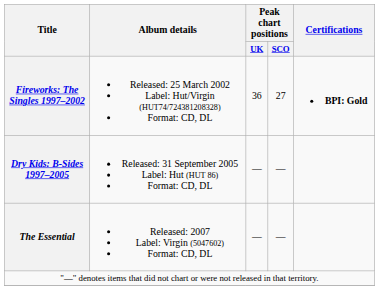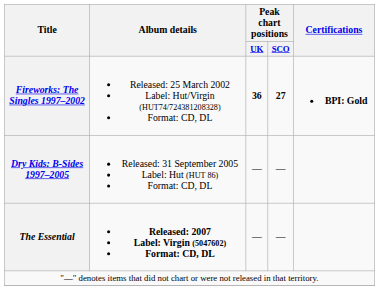Fireworks: The Singles 1997–2002 | Peak chart positions / UK: normal -> bold
Fireworks: The Singles 1997–2002 | Peak chart positions / SCO: normal -> bold
The Essential | Album details: normal -> bold
